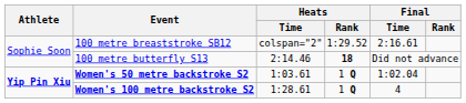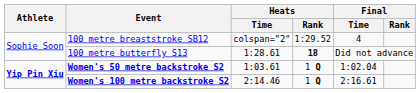100 metre breaststroke SB12 | Final / Time: 2:16.61 -> 4
100 metre butterfly S13 | Heats / Time: 2:14.46 -> 1:28.61
Women's 100 metre backstroke S2 | Heats / Time: 1:28.61 -> 2:14.46
Women's 100 metre backstroke S2 | Final / Time: 4 -> 2:16.61
